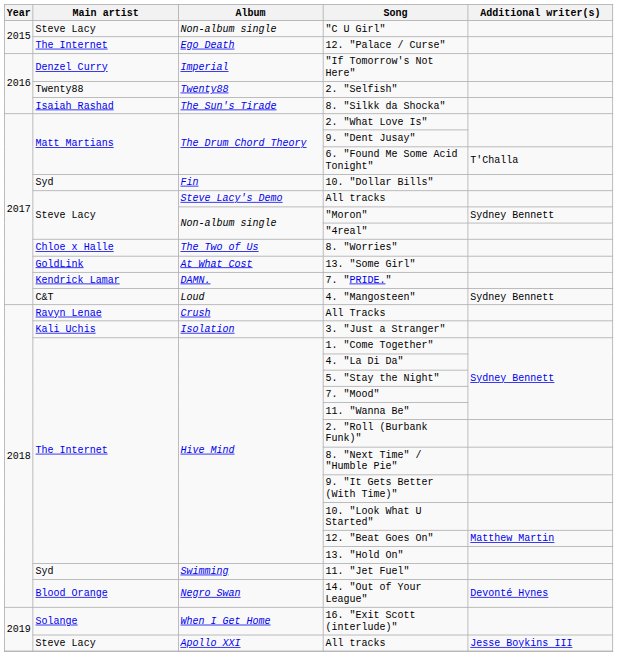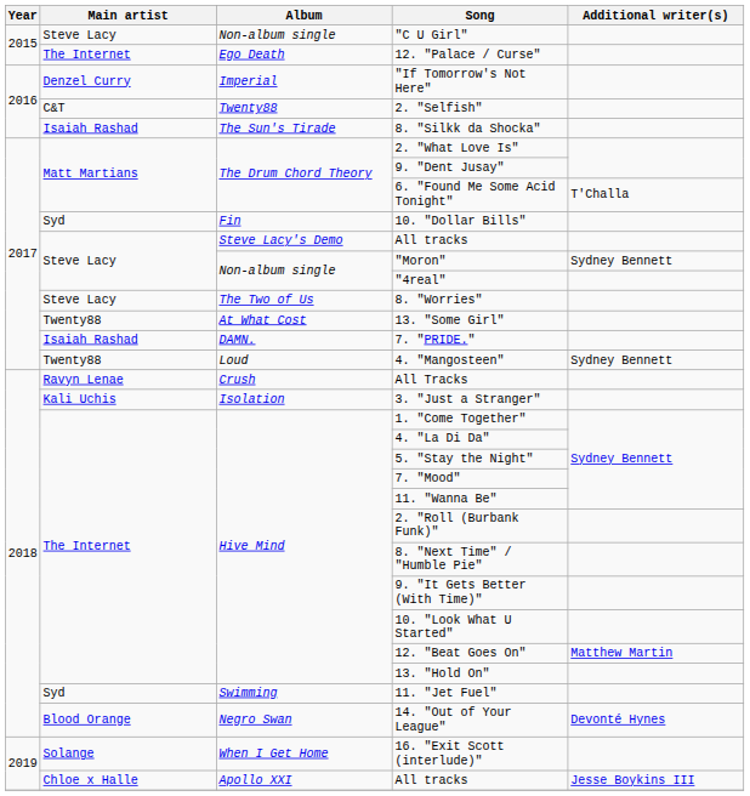2. "Selfish" | Main artist: Twenty88 -> C&T
8. "Worries" | Main artist: Chloe x Halle -> Steve Lacy
13. "Some Girl" | Main artist: GoldLink -> Twenty88
7. "PRIDE." | Main artist: Kendrick Lamar -> Isaiah Rashad
4. "Mangosteen" | Main artist: C&T -> Twenty88
Apollo XXI / All tracks | Main artist: Steve Lacy -> Chloe x Halle
